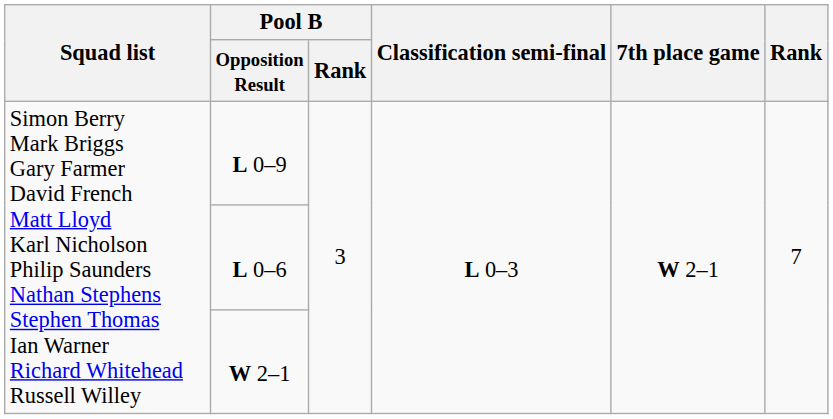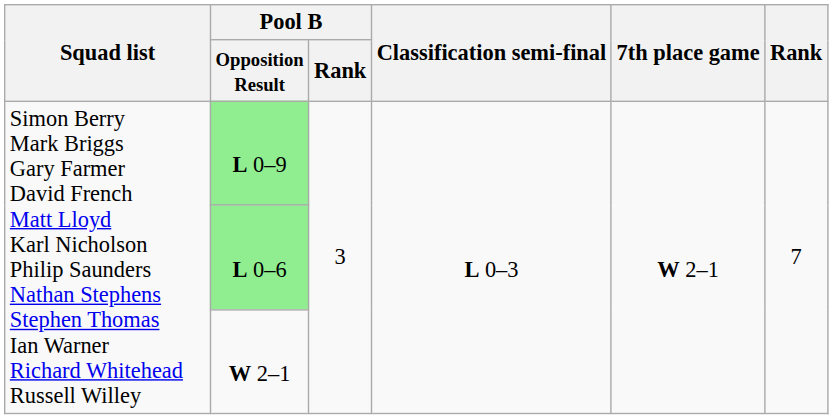L 0–9 | Pool B / Opposition Result: no background -> lightgreen background
L 0–6 | Pool B / Opposition Result: no background -> lightgreen background
